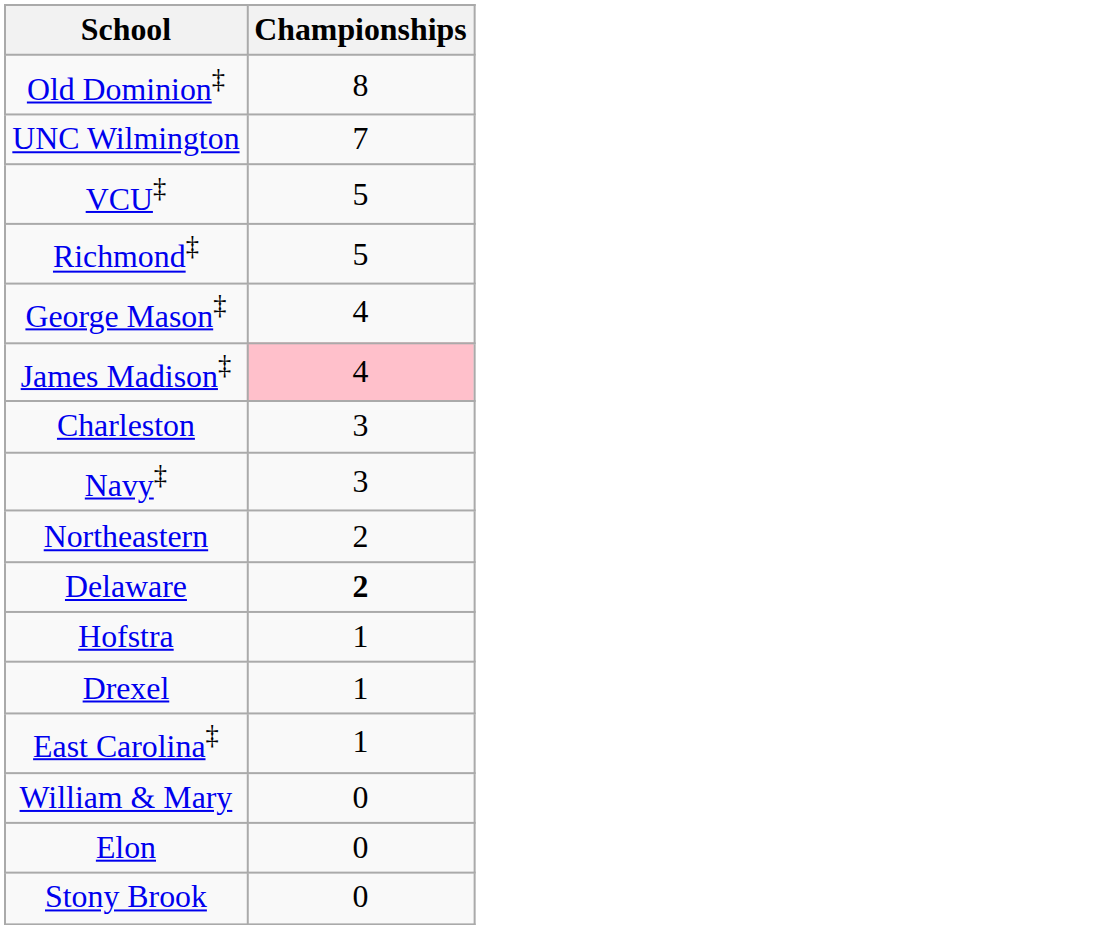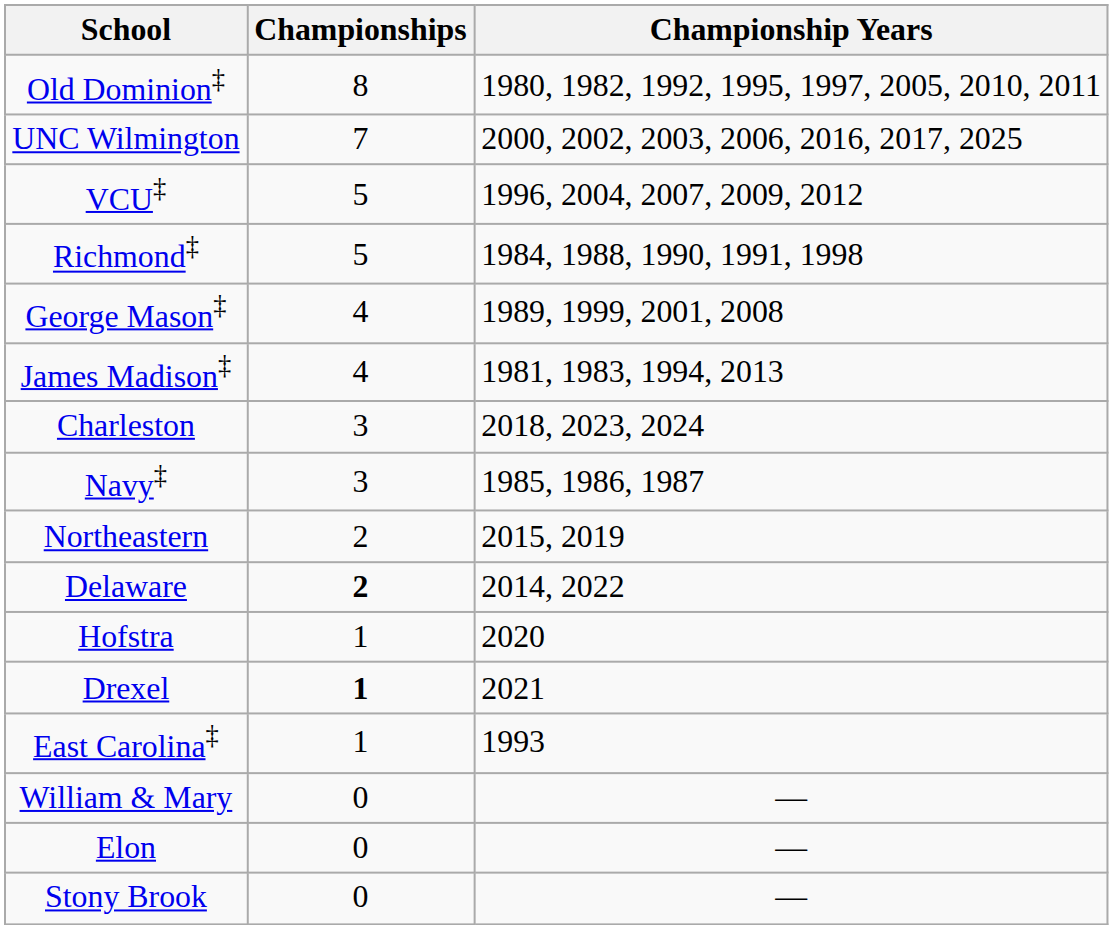+ column: Championship Years | 1980, 1982, 1992, 1995, 1997, 2005, 2010, 2011 | 2000, 2002, 2003, 2006, 2016, 2017, 2025 | 1996, 2004, 2007, 2009, 2012 | 1984, 1988, 1990, 1991, 1998 | 1989, 1999, 2001, 2008 | 1981, 1983, 1994, 2013 | 2018, 2023, 2024 | 1985, 1986, 1987 | 2015, 2019 | 2014, 2022 | 2020 | 2021 | 1993 | — | — | —
James Madison‡ | Championships: pink background -> no background
Drexel | Championships: normal -> bold
